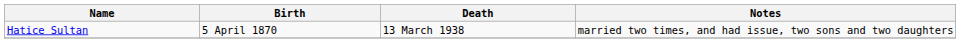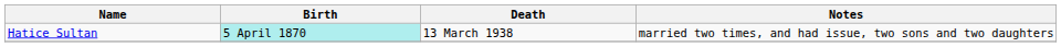Hatice Sultan | Birth: no background -> paleturquoise background
